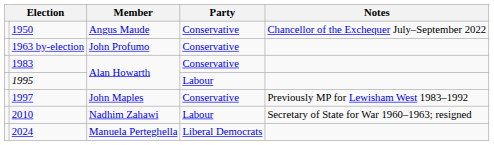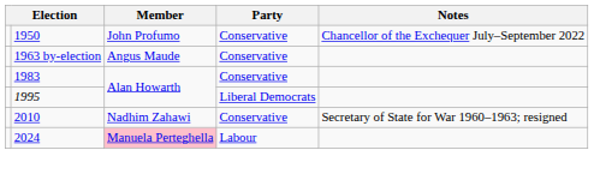1950 | Member: Angus Maude -> John Profumo
1963 by-election | Member: John Profumo -> Angus Maude
1995 | Party: Labour -> Liberal Democrats
- row: 1997 | John Maples | Conservative | Previously MP for Lewisham West 1983–1992
2010 | Party: Labour -> Conservative
2024 | Member: no background -> pink background
2024 | Party: Liberal Democrats -> Labour
